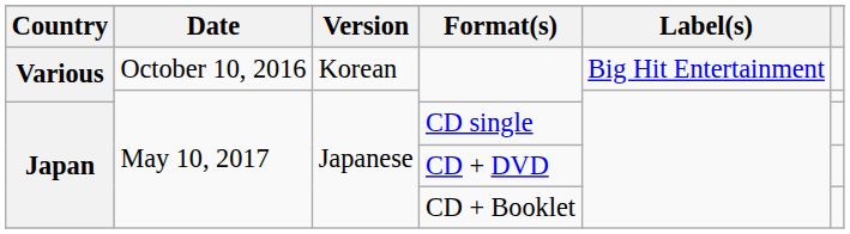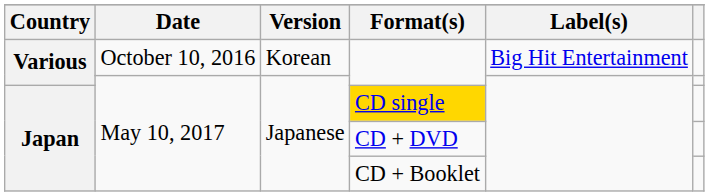CD single | Format(s): no background -> gold background
